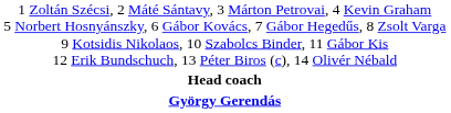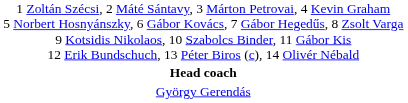row 3 | column 1: bold -> normal
